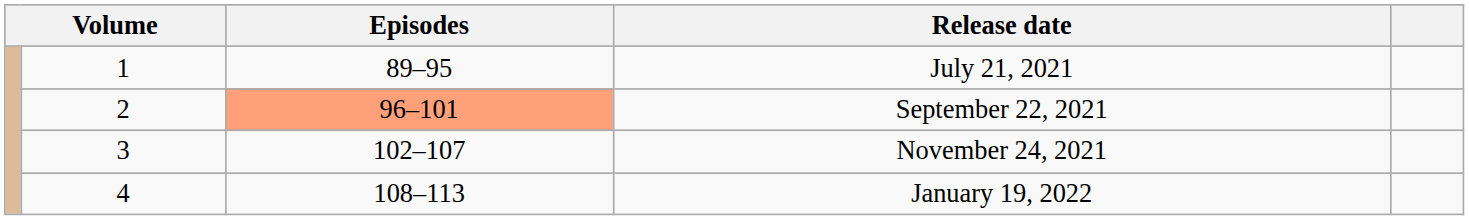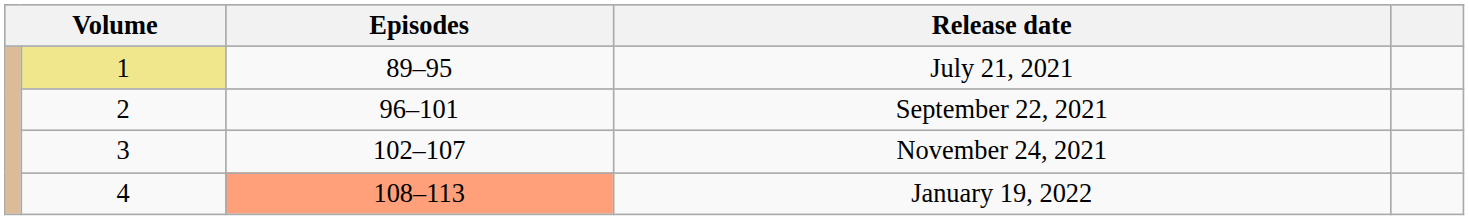July 21, 2021 | column 2: no background -> khaki background
September 22, 2021 | Episodes: lightsalmon background -> no background
January 19, 2022 | Episodes: no background -> lightsalmon background
